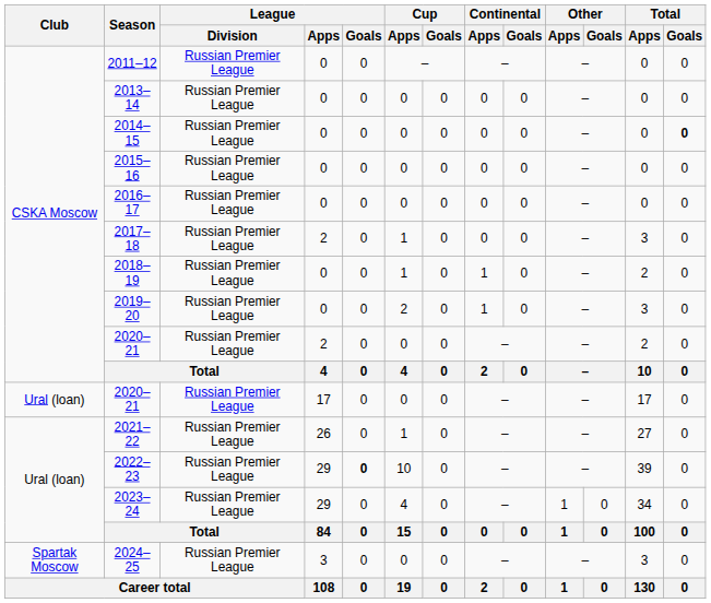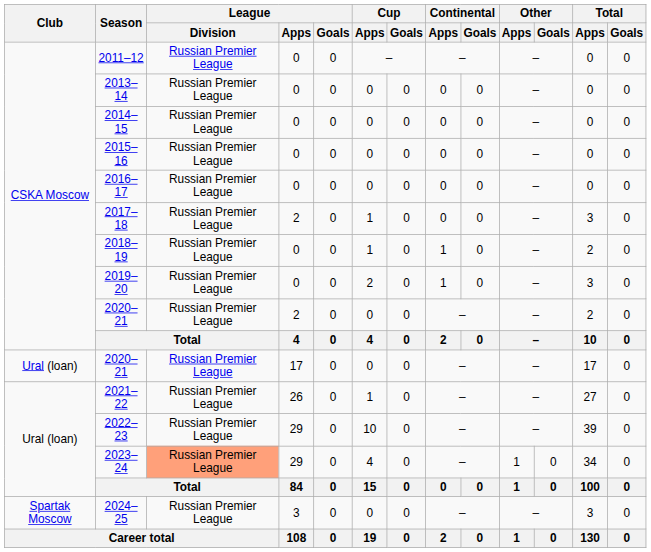2014–15 | Total / Goals: bold -> normal
2022–23 | League / Goals: bold -> normal
2023–24 | League / Division: no background -> lightsalmon background
